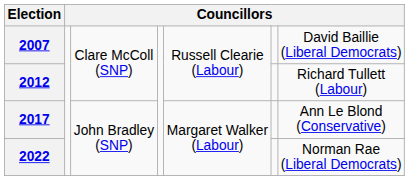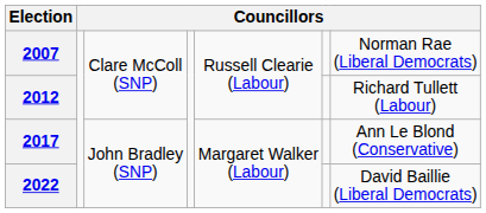2007 | column 7: David Baillie (Liberal Democrats) -> Norman Rae (Liberal Democrats)
2022 | column 7: Norman Rae (Liberal Democrats) -> David Baillie (Liberal Democrats)
